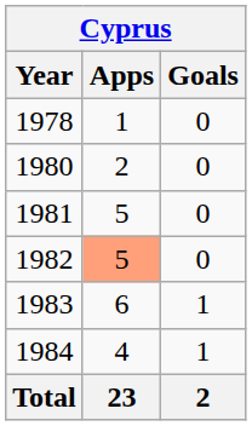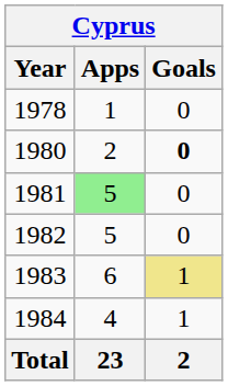1980 | Goals: normal -> bold
1981 | Apps: no background -> lightgreen background
1982 | Apps: lightsalmon background -> no background
1983 | Goals: no background -> khaki background
